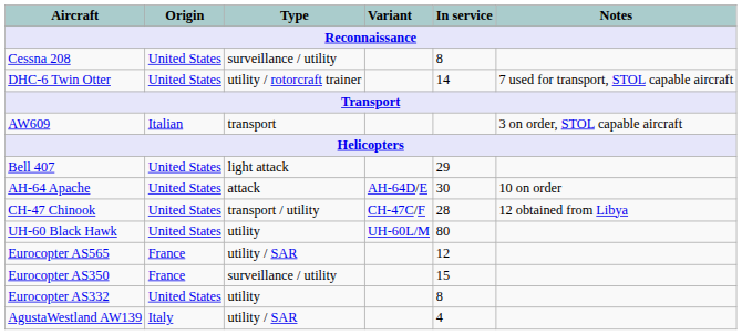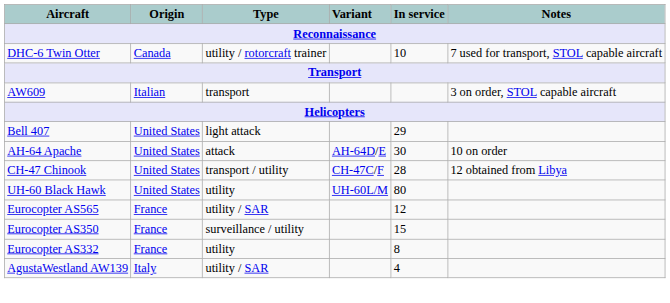- row: Cessna 208 | United States | surveillance / utility | 8
DHC-6 Twin Otter | Origin: United States -> Canada
DHC-6 Twin Otter | In service: 14 -> 10
Eurocopter AS332 | Origin: United States -> France
